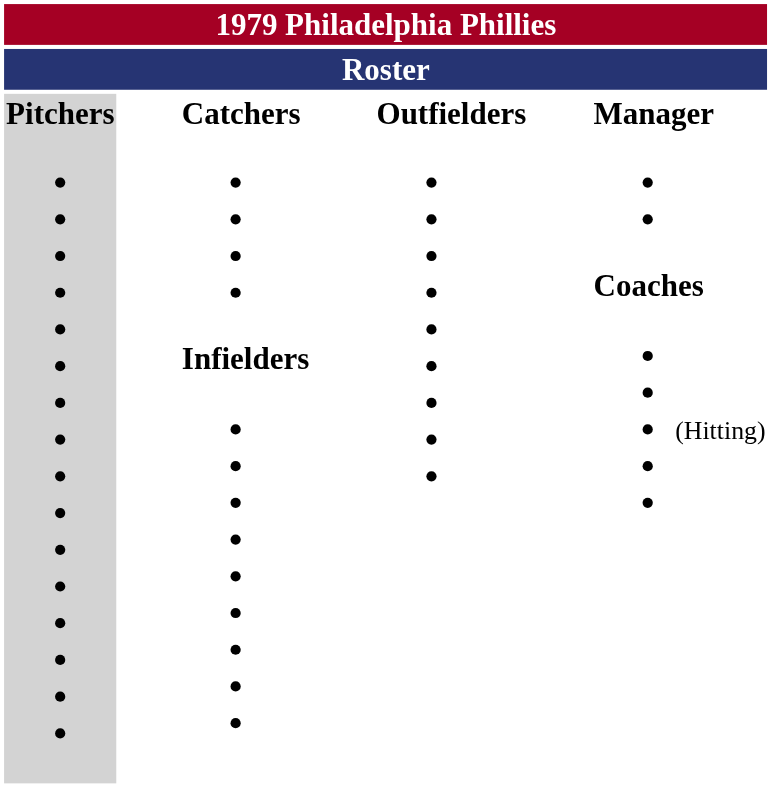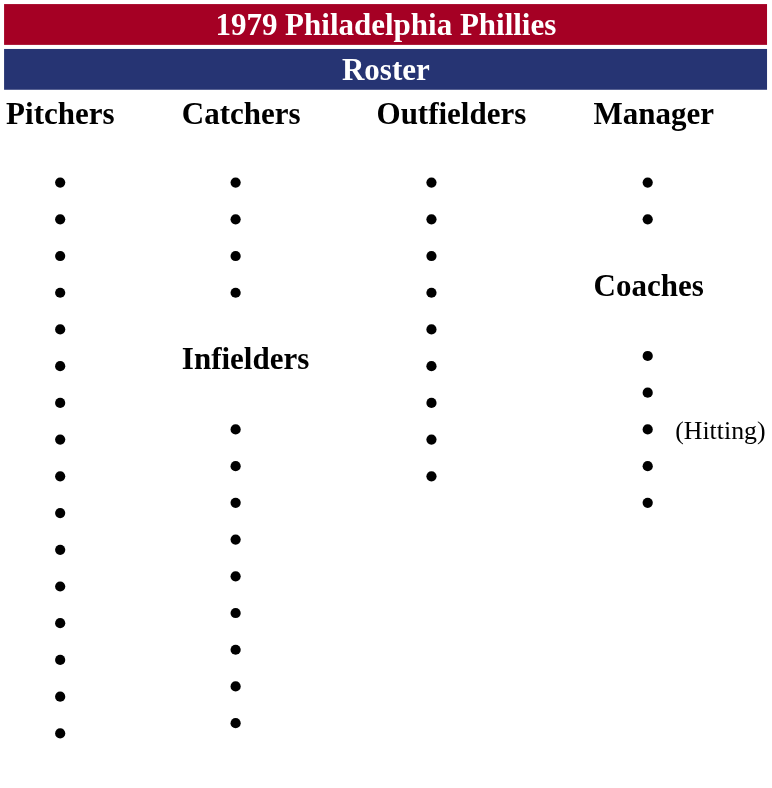Pitchers | column 1: lightgrey background -> no background
